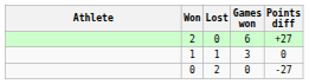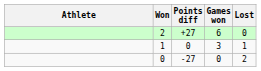columns swapped: Lost <-> Points diff
